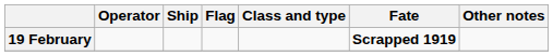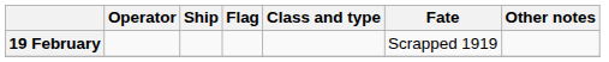19 February | Fate: bold -> normal
